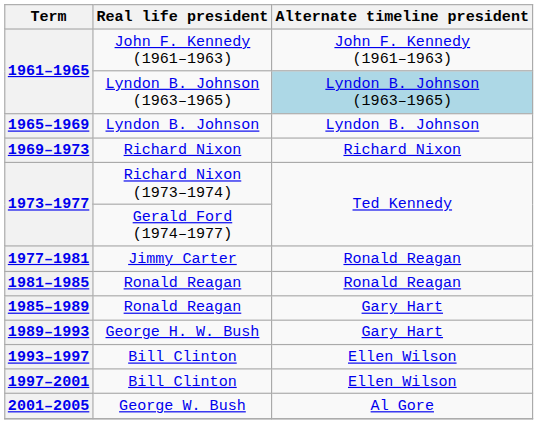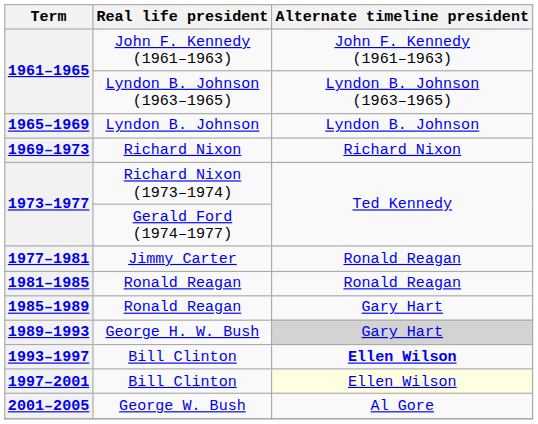1961–1965 / Lyndon B. Johnson (1963–1965) | Alternate timeline president: lightblue background -> no background
1989–1993 | Alternate timeline president: no background -> lightgrey background
1993–1997 | Alternate timeline president: normal -> bold
1997–2001 | Alternate timeline president: no background -> lightyellow background
